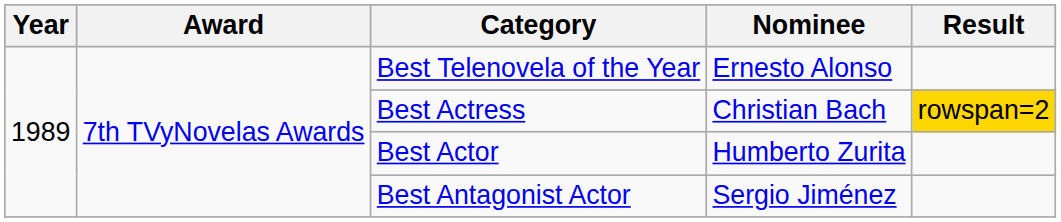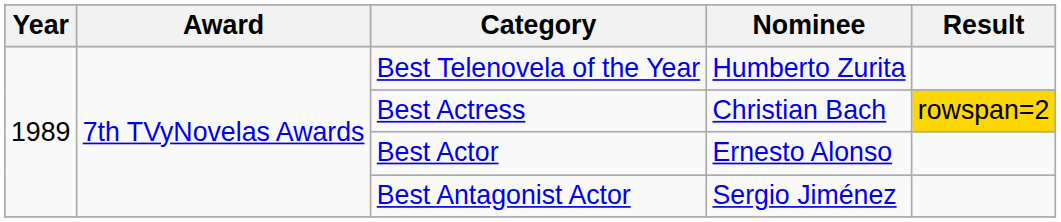Best Telenovela of the Year | Nominee: Ernesto Alonso -> Humberto Zurita
Best Actor | Nominee: Humberto Zurita -> Ernesto Alonso
